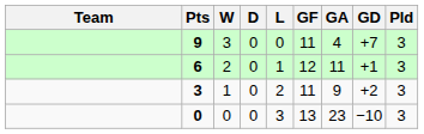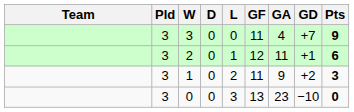columns swapped: Pld <-> Pts
